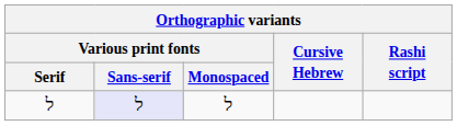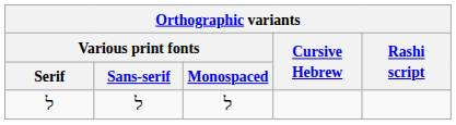row 4 | Various print fonts / Sans-serif: lavender background -> no background
